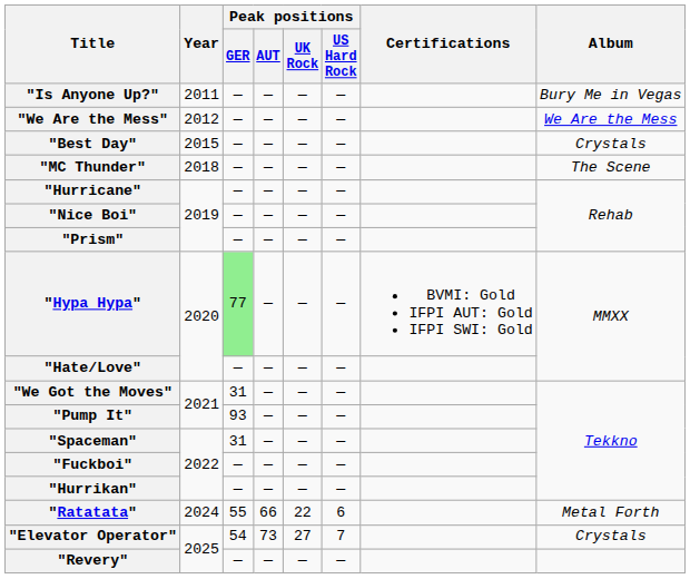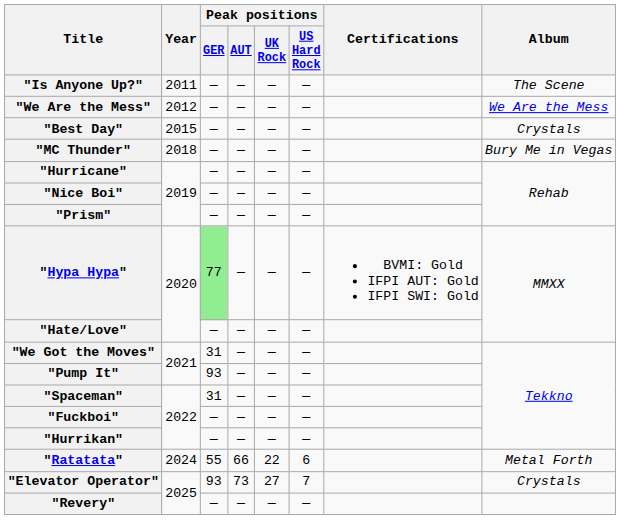"Is Anyone Up?" | Album: Bury Me in Vegas -> The Scene
"MC Thunder" | Album: The Scene -> Bury Me in Vegas
"Elevator Operator" | Peak positions / GER: 54 -> 93
